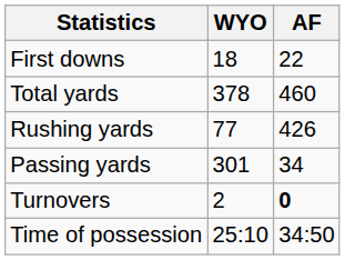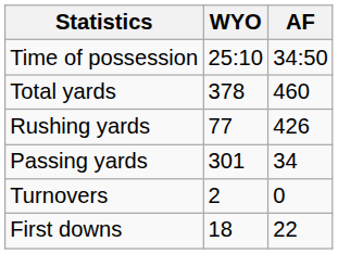rows swapped: First downs <-> Time of possession
Turnovers | AF: bold -> normal
